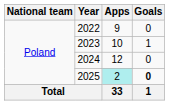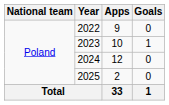2025 | Apps: paleturquoise background -> no background
2025 | Goals: bold -> normal
